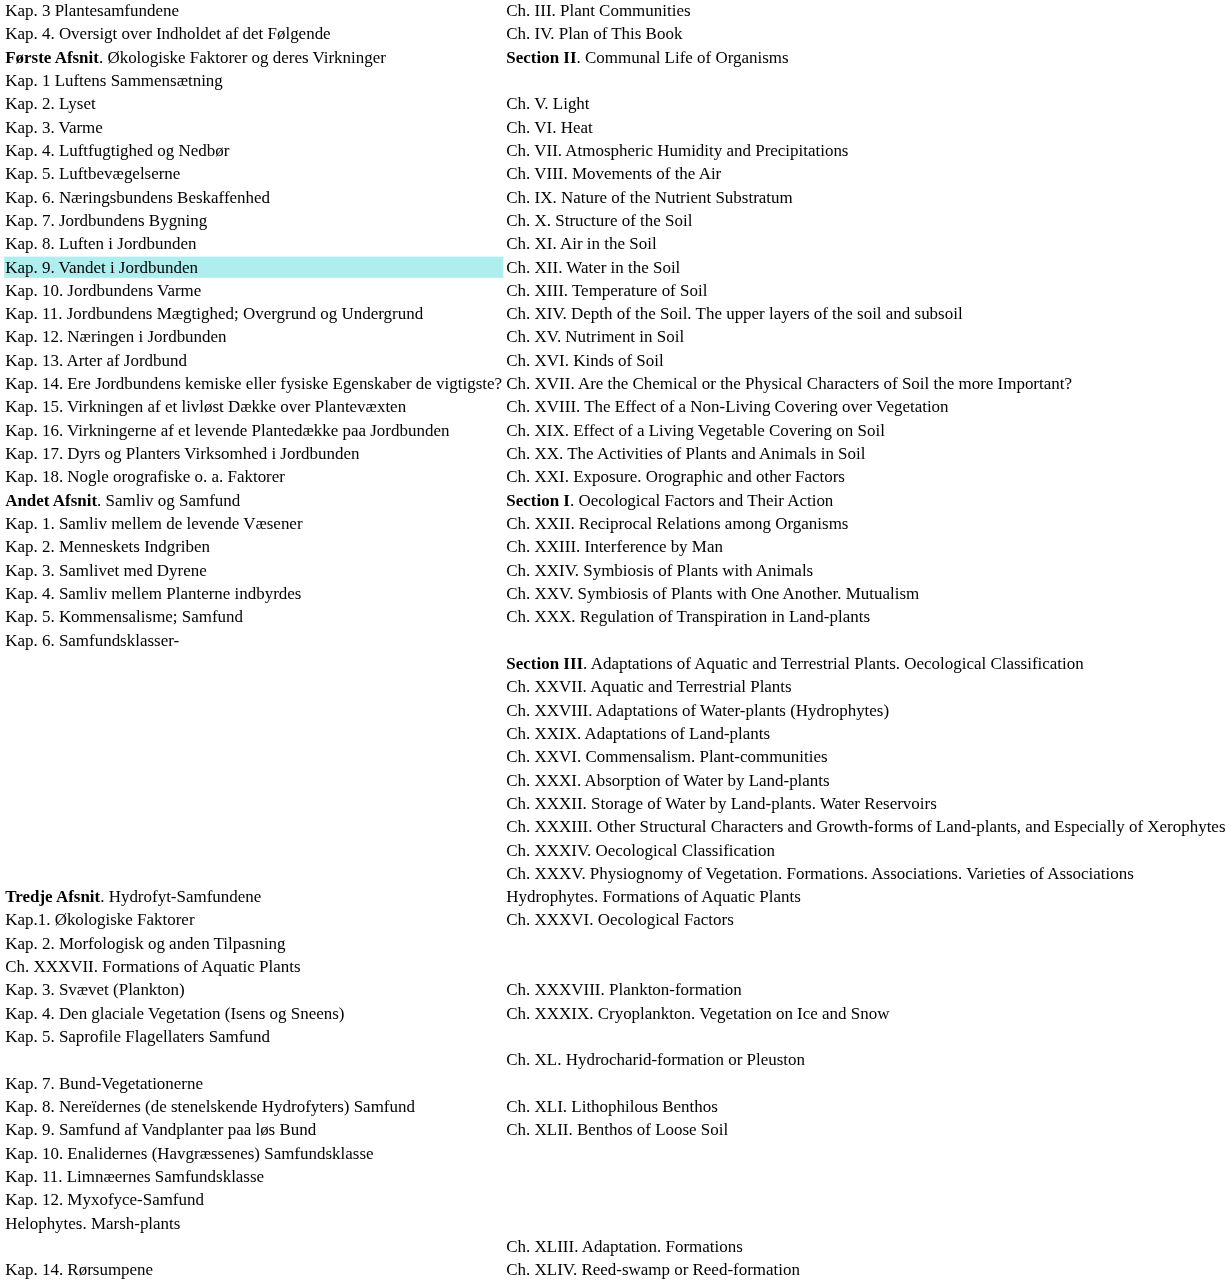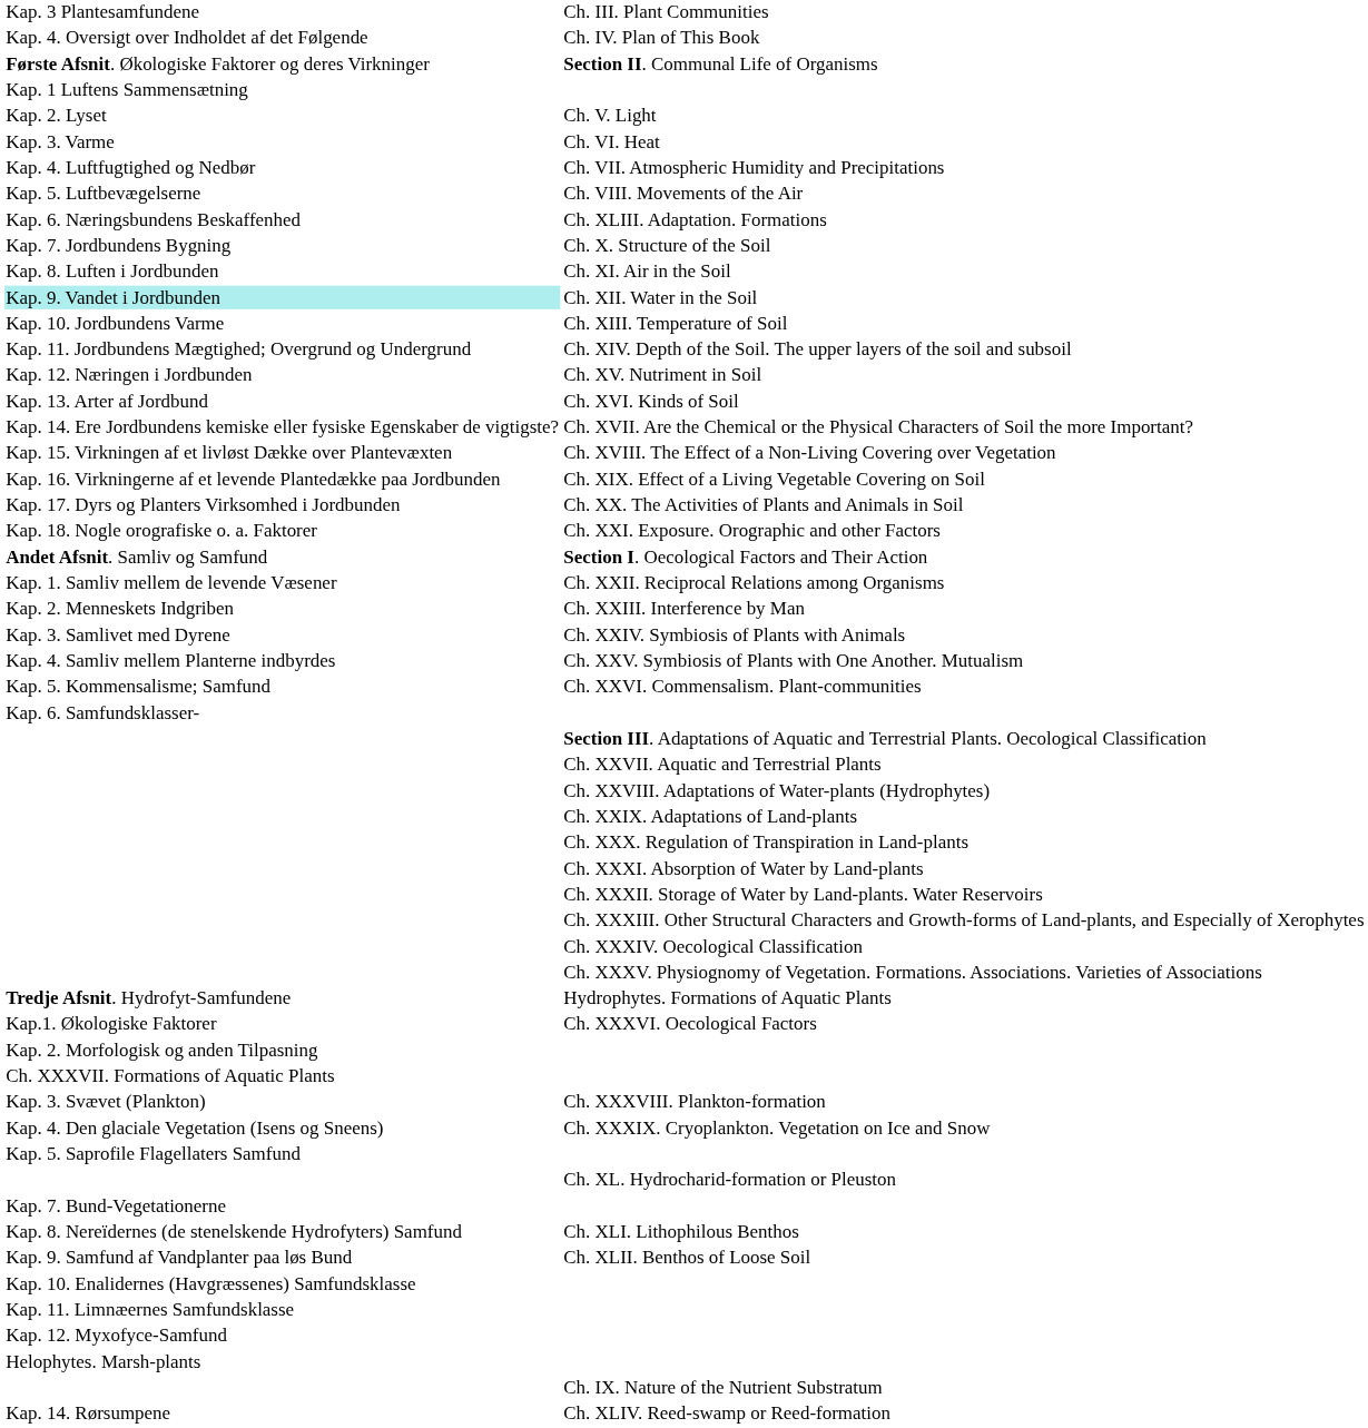row 9 | column 2: Ch. IX. Nature of the Nutrient Substratum -> Ch. XLIII. Adaptation. Formations
row 27 | column 2: Ch. XXX. Regulation of Transpiration in Land-plants -> Ch. XXVI. Commensalism. Plant-communities
row 33 | column 2: Ch. XXVI. Commensalism. Plant-communities -> Ch. XXX. Regulation of Transpiration in Land-plants
row 54 | column 2: Ch. XLIII. Adaptation. Formations -> Ch. IX. Nature of the Nutrient Substratum
